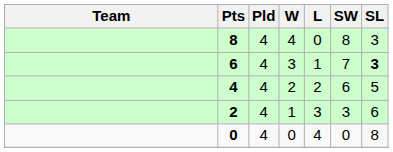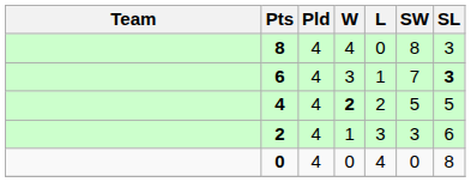row 4 | W: normal -> bold
row 4 | SW: 6 -> 5
